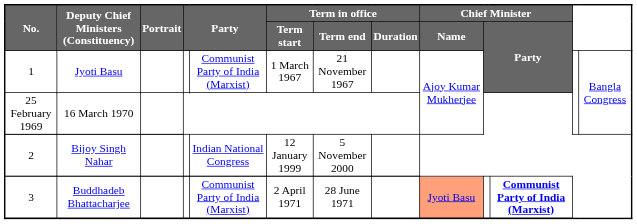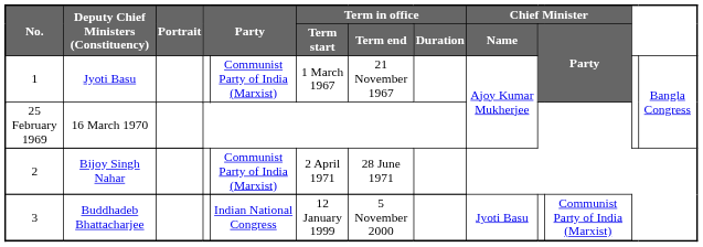Bijoy Singh Nahar | column 5: Indian National Congress -> Communist Party of India (Marxist)
Bijoy Singh Nahar | Term in office / Term start: 12 January 1999 -> 2 April 1971
Bijoy Singh Nahar | Term in office / Term end: 5 November 2000 -> 28 June 1971
Buddhadeb Bhattacharjee | column 5: Communist Party of India (Marxist) -> Indian National Congress
Buddhadeb Bhattacharjee | Term in office / Term start: 2 April 1971 -> 12 January 1999
Buddhadeb Bhattacharjee | Term in office / Term end: 28 June 1971 -> 5 November 2000
Buddhadeb Bhattacharjee | Chief Minister / Name: lightsalmon background -> no background
Buddhadeb Bhattacharjee | column 11: bold -> normal
